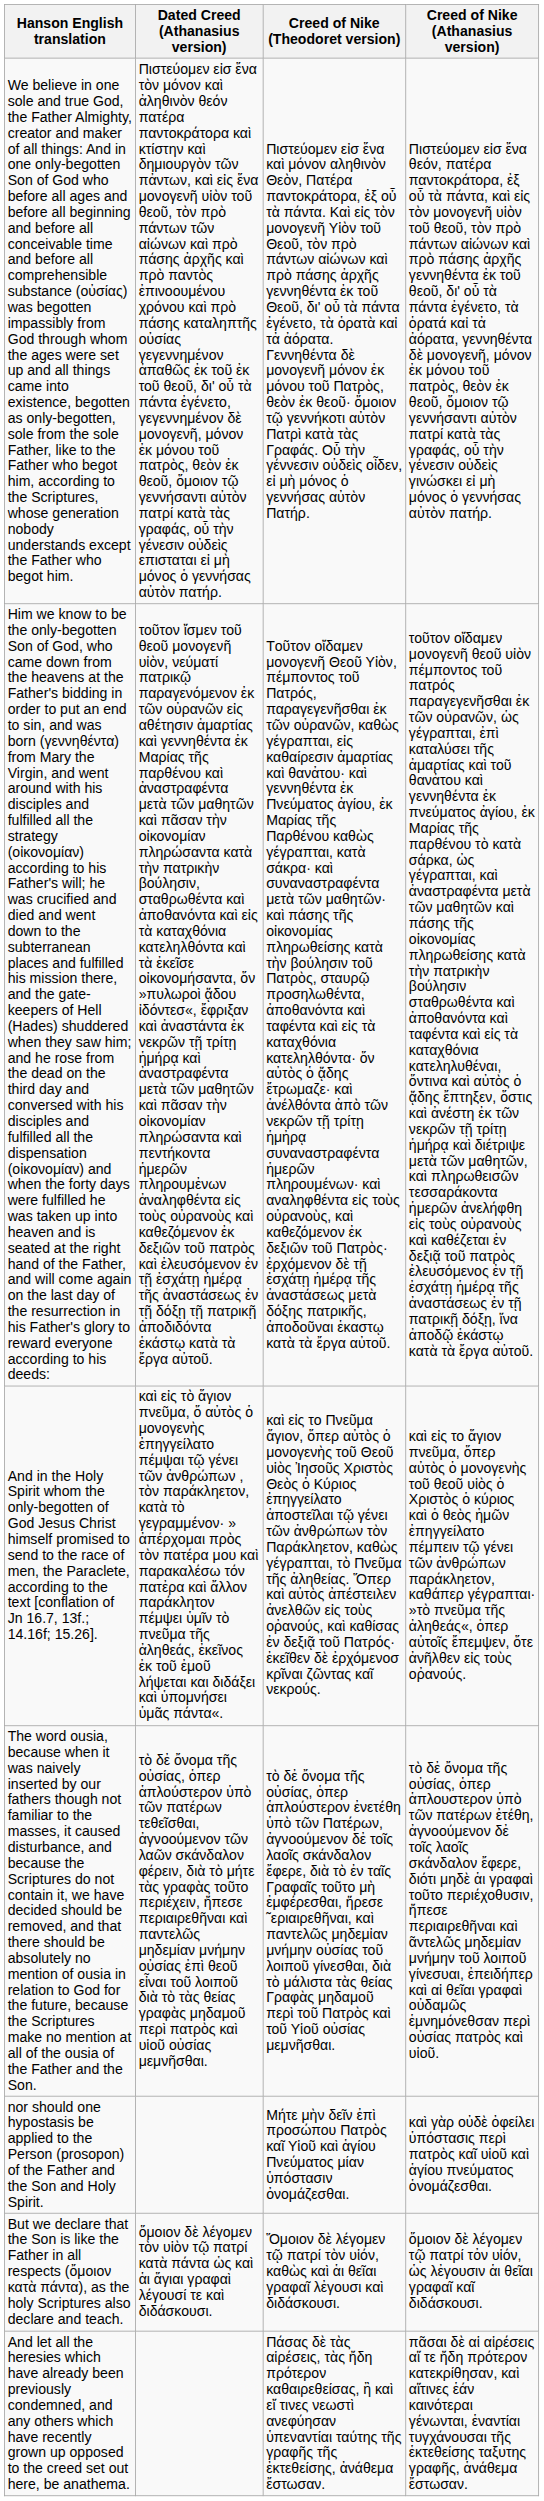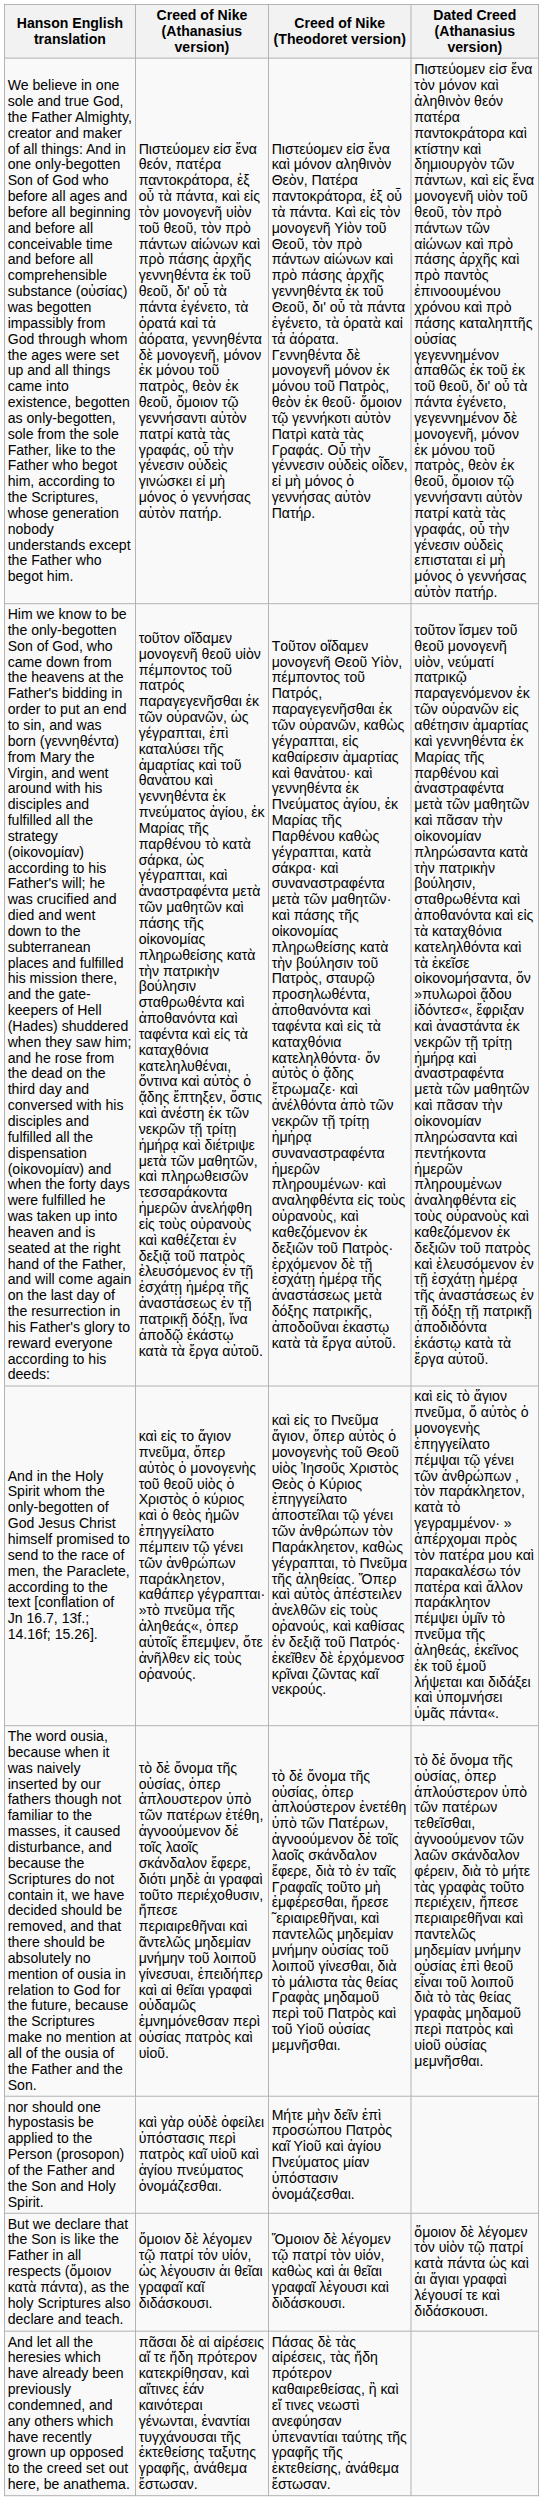columns swapped: Dated Creed (Athanasius version) <-> Creed of Nike (Athanasius version)
